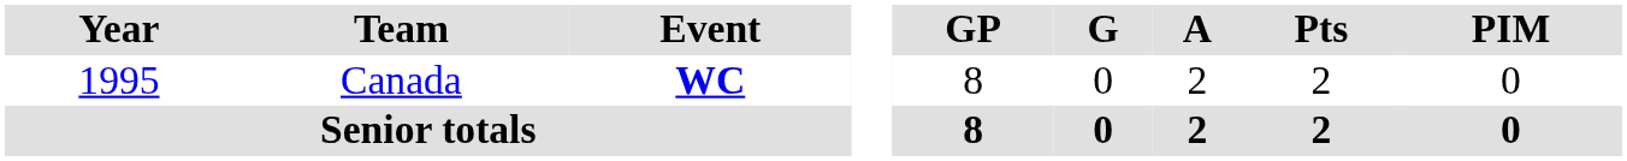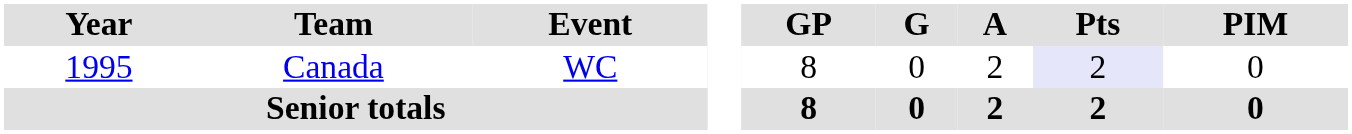Canada | Event: bold -> normal
Canada | Pts: no background -> lavender background
